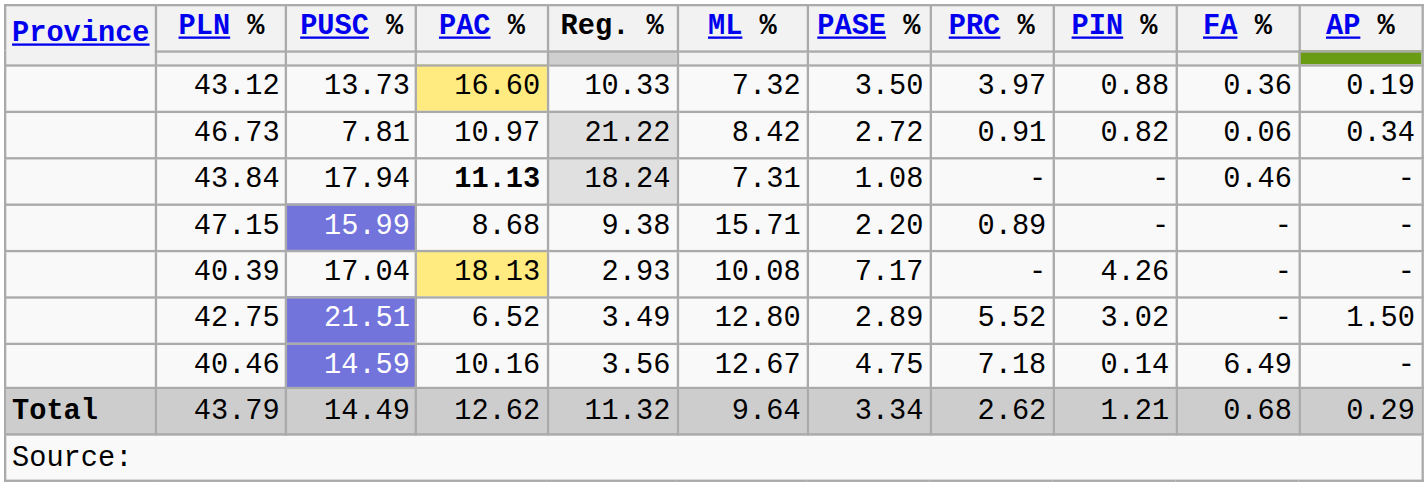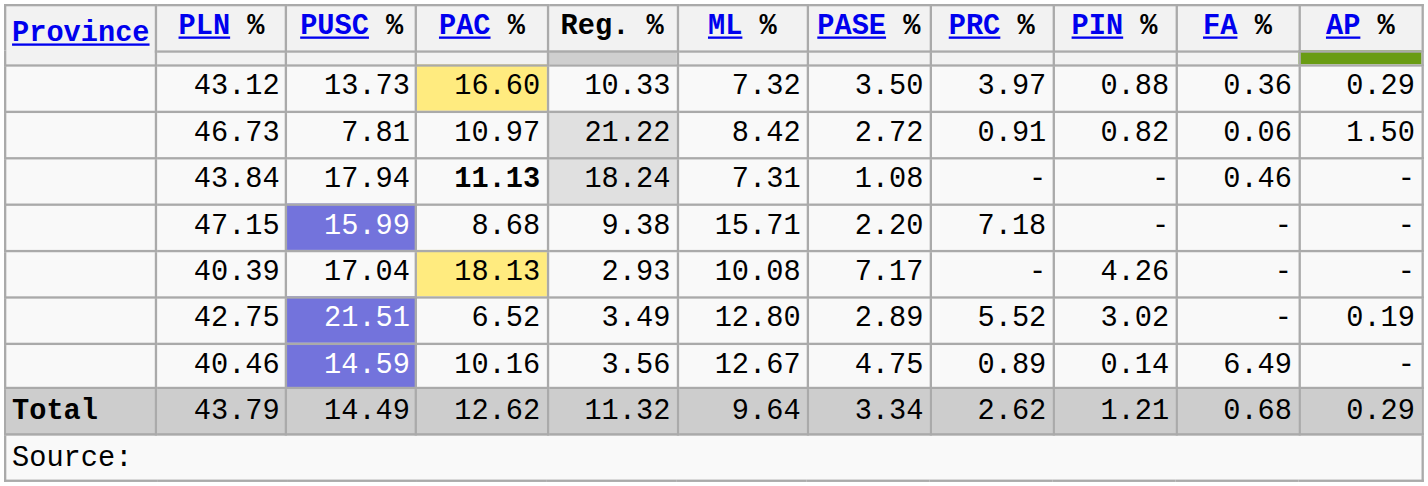43.12 | AP %: 0.19 -> 0.29
46.73 | AP %: 0.34 -> 1.50
47.15 | PRC %: 0.89 -> 7.18
42.75 | AP %: 1.50 -> 0.19
40.46 | PRC %: 7.18 -> 0.89
